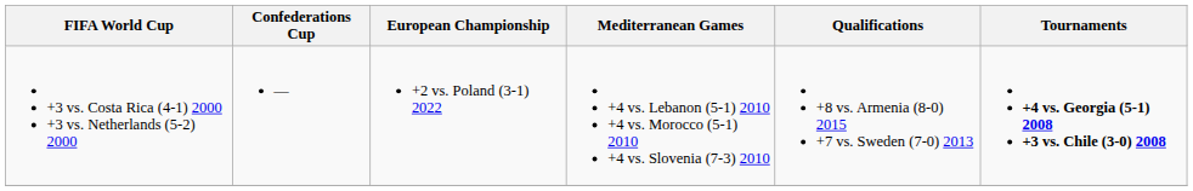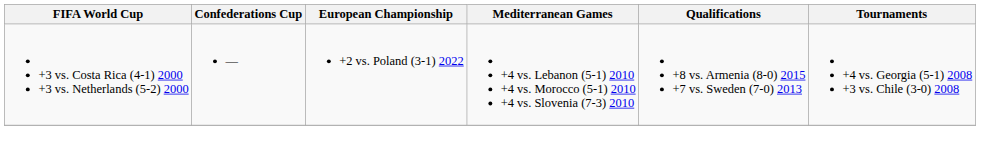+3 vs. Costa Rica (4-1) 2000 +3 vs. Netherlands (5-2) 2000 | Tournaments: bold -> normal
